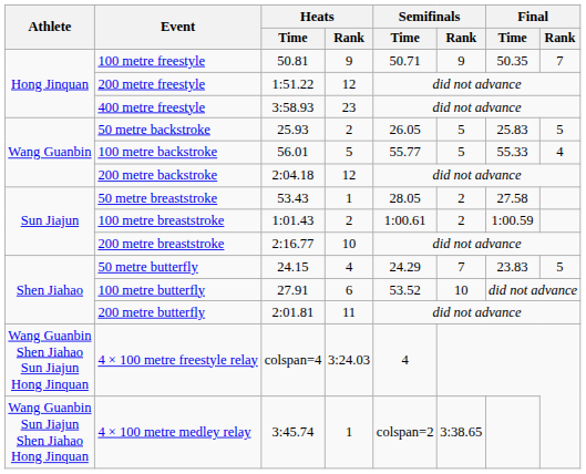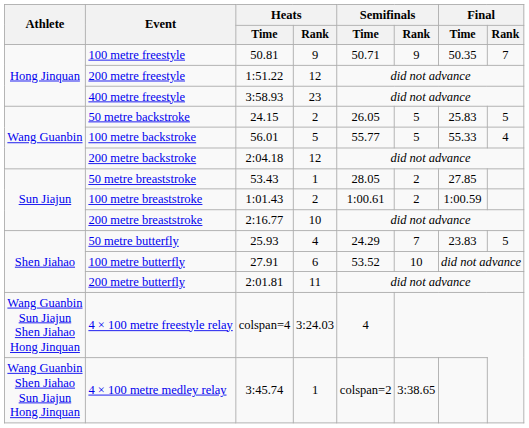50 metre backstroke | Heats / Time: 25.93 -> 24.15
50 metre breaststroke | Final / Time: 27.58 -> 27.85
50 metre butterfly | Heats / Time: 24.15 -> 25.93
4 × 100 metre freestyle relay | Athlete: Wang Guanbin Shen Jiahao Sun Jiajun Hong Jinquan -> Wang Guanbin Sun Jiajun Shen Jiahao Hong Jinquan
4 × 100 metre medley relay | Athlete: Wang Guanbin Sun Jiajun Shen Jiahao Hong Jinquan -> Wang Guanbin Shen Jiahao Sun Jiajun Hong Jinquan
